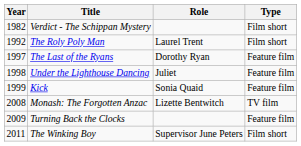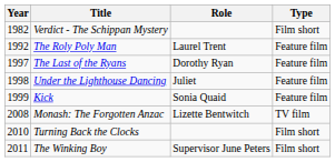The Roly Poly Man | Type: Film short -> Feature film
Turning Back the Clocks | Year: 2009 -> 2010
Turning Back the Clocks | Type: Feature film -> Film short
